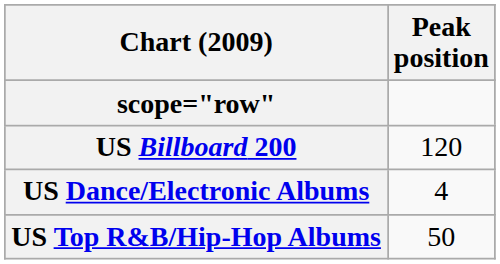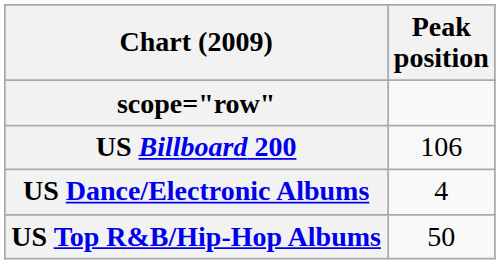US Billboard 200 | Peak position: 120 -> 106
